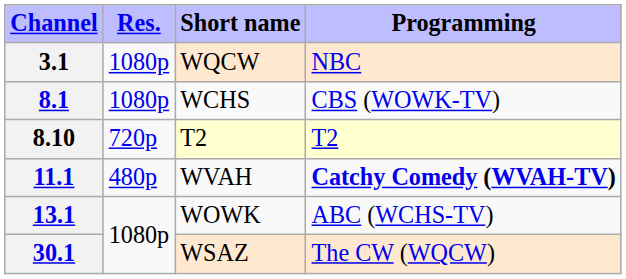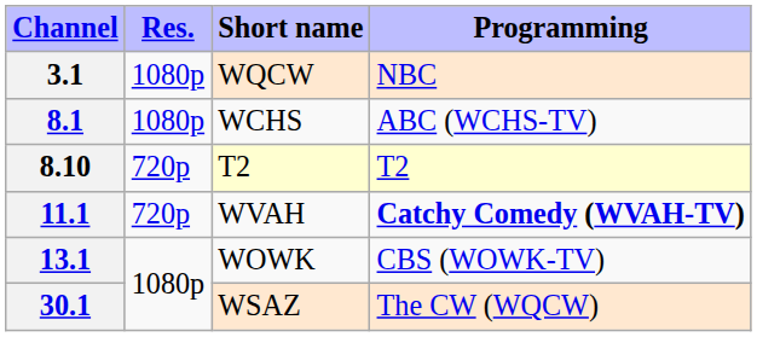8.1 | Programming: CBS (WOWK-TV) -> ABC (WCHS-TV)
11.1 | Res.: 480p -> 720p
13.1 | Programming: ABC (WCHS-TV) -> CBS (WOWK-TV)
